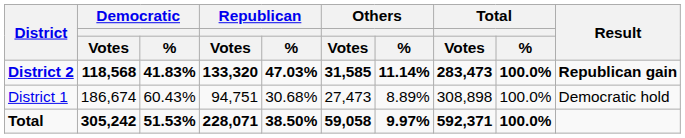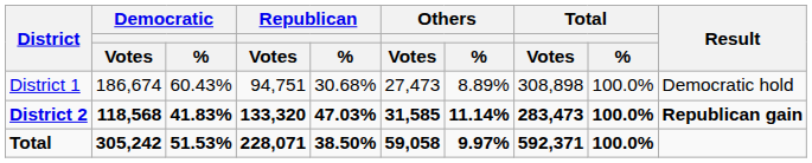rows swapped: District 1 <-> District 2
